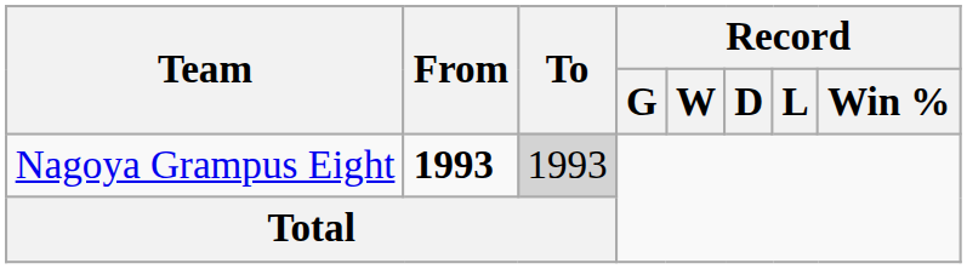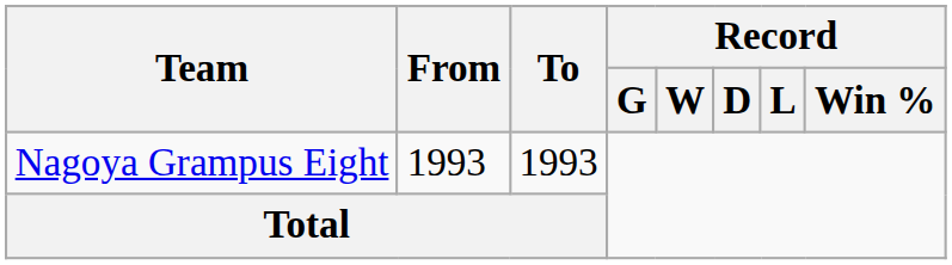Nagoya Grampus Eight | From: bold -> normal
Nagoya Grampus Eight | To: lightgrey background -> no background
